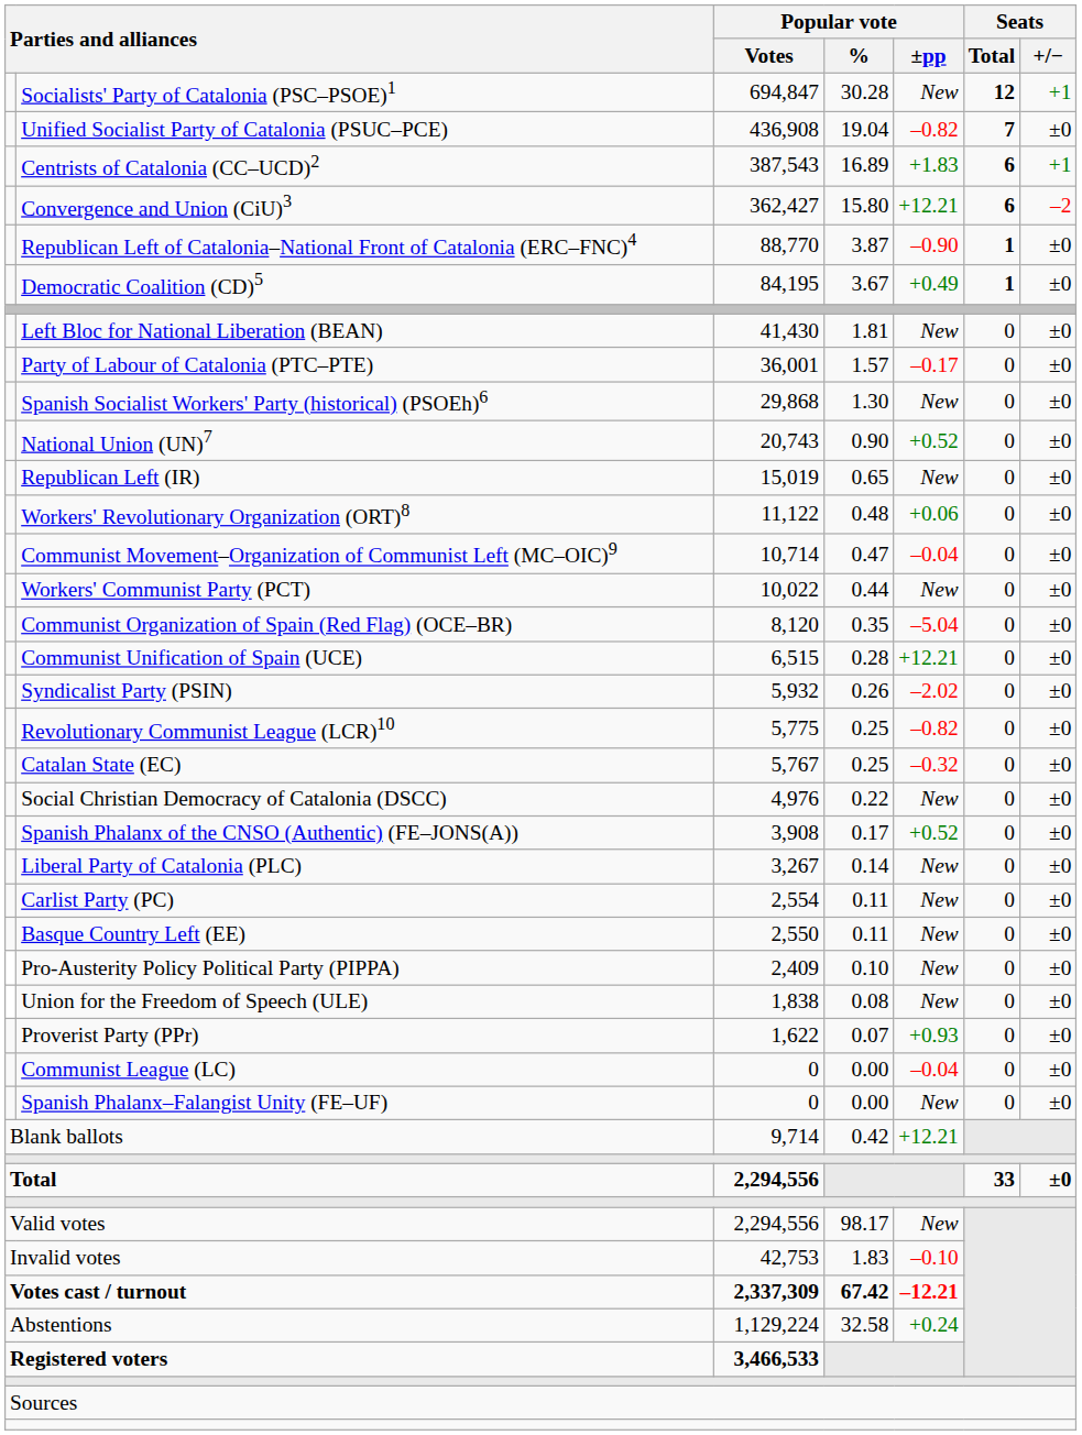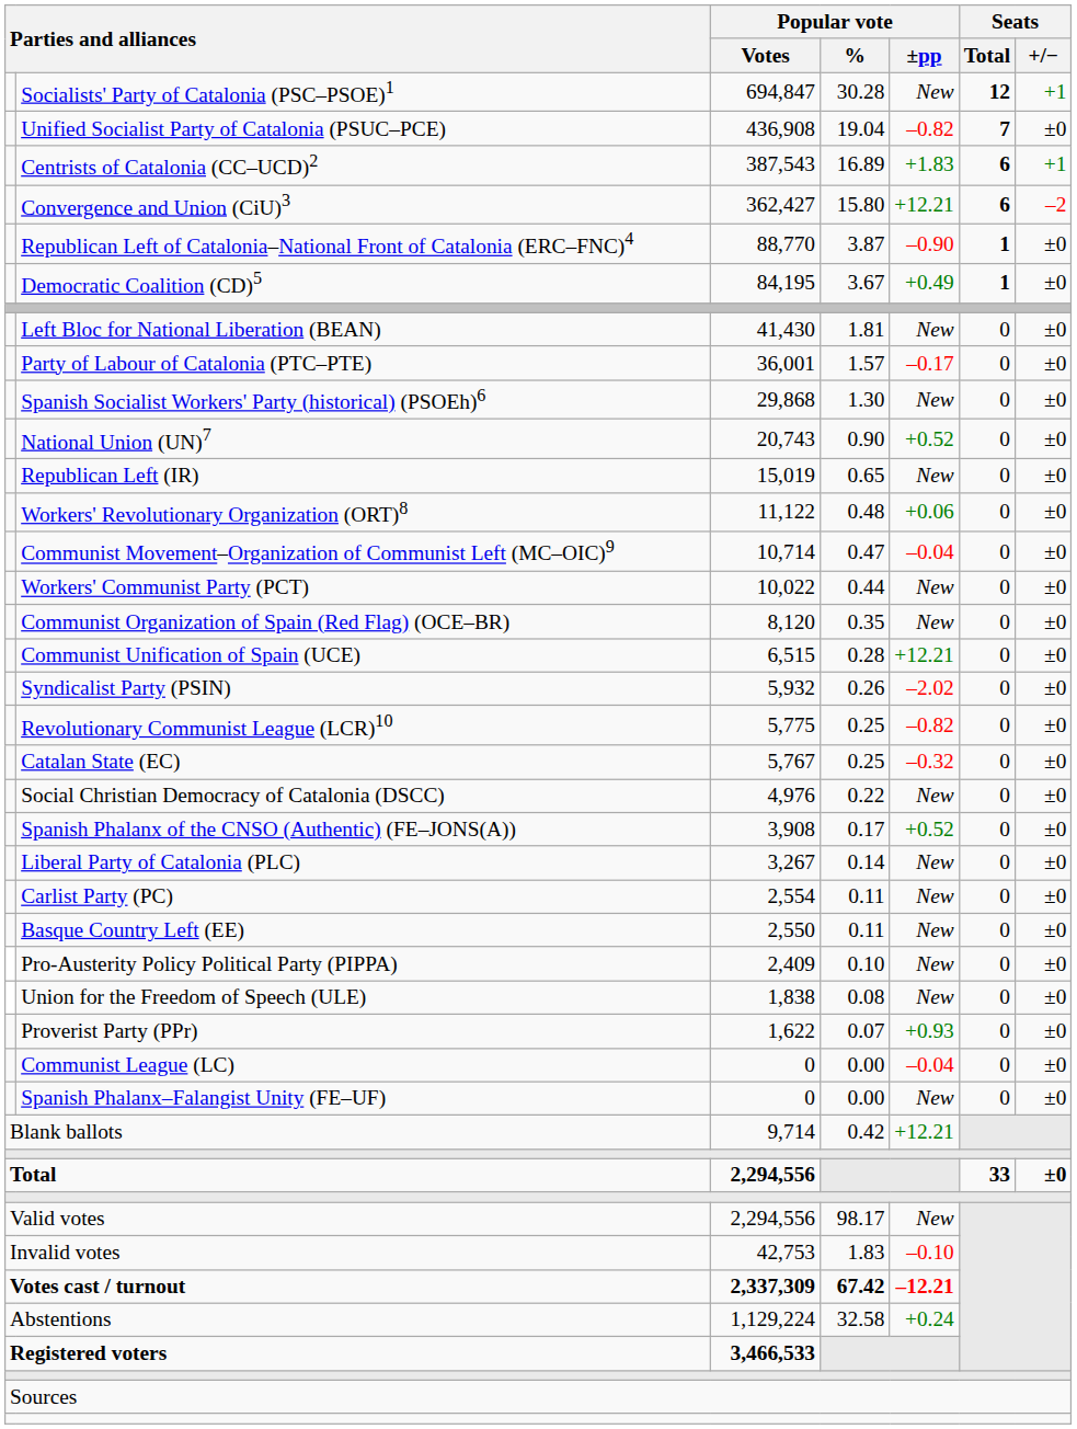Communist Organization of Spain (Red Flag) (OCE–BR) | Popular vote / ±pp: –5.04 -> New
